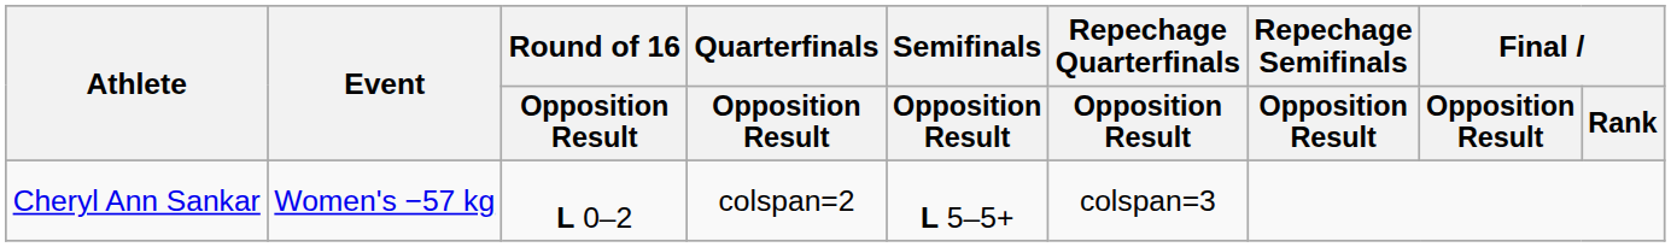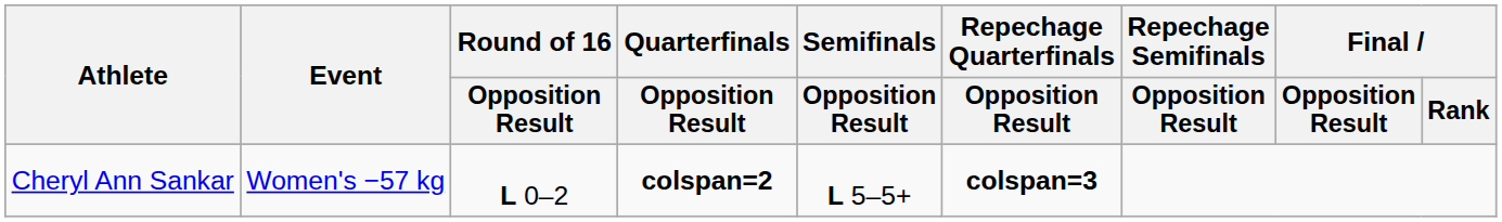Cheryl Ann Sankar | Quarterfinals / Opposition Result: normal -> bold
Cheryl Ann Sankar | Repechage Quarterfinals / Opposition Result: normal -> bold
